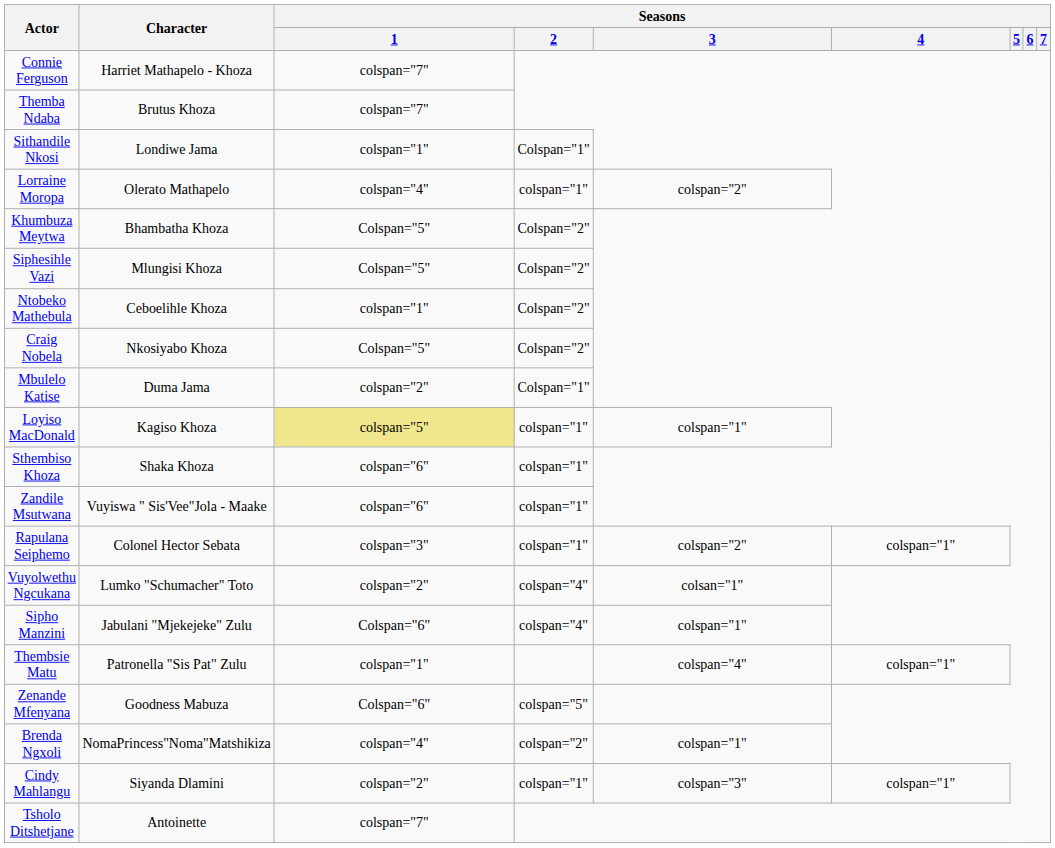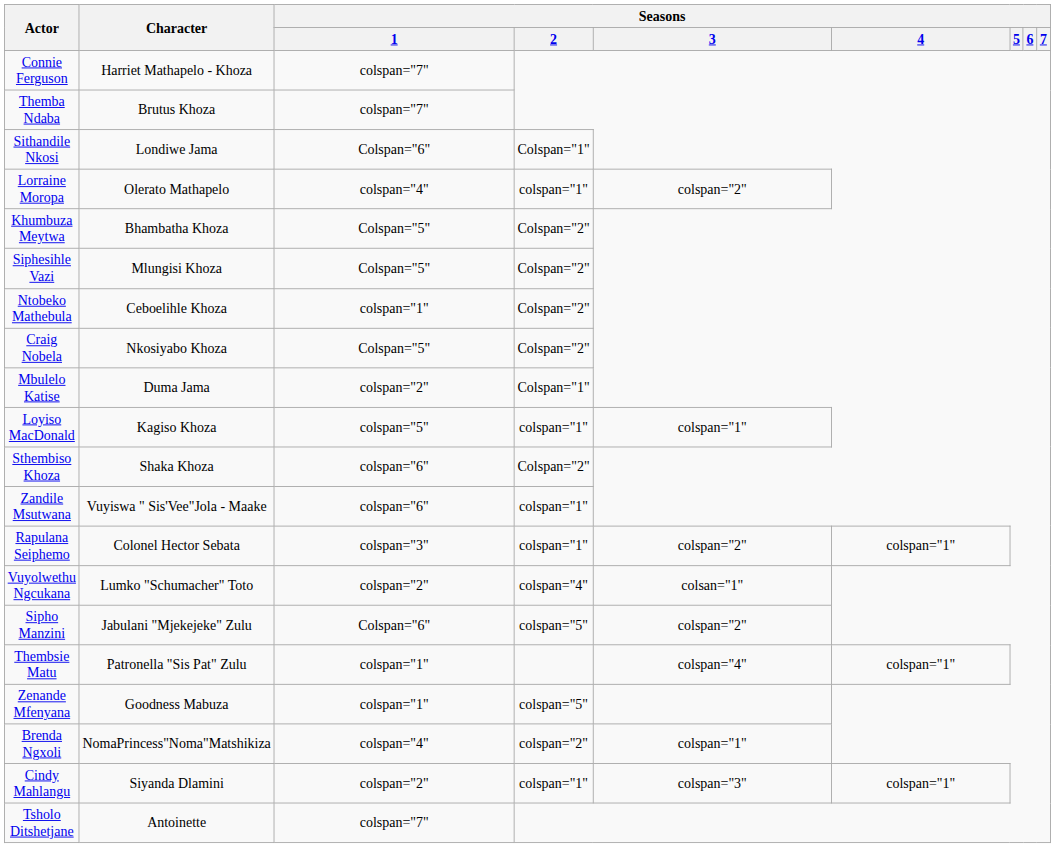Sithandile Nkosi | Seasons / 1: colspan="1" -> Colspan="6"
Loyiso MacDonald | Seasons / 1: khaki background -> no background
Sthembiso Khoza | Seasons / 2: colspan="1" -> Colspan="2"
Sipho Manzini | Seasons / 2: colspan="4" -> colspan="5"
Sipho Manzini | Seasons / 3: colspan="1" -> colspan="2"
Zenande Mfenyana | Seasons / 1: Colspan="6" -> colspan="1"
